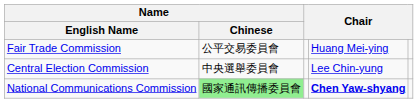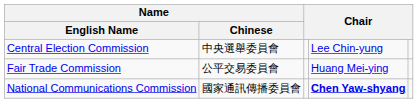rows swapped: Central Election Commission <-> Fair Trade Commission
National Communications Commission | Name / Chinese: lightgreen background -> no background
